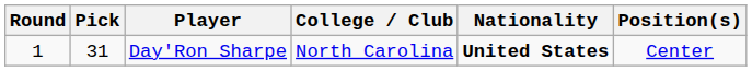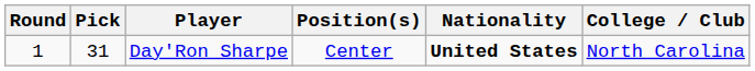columns swapped: Position(s) <-> College / Club
